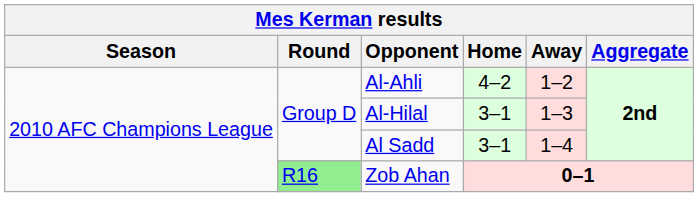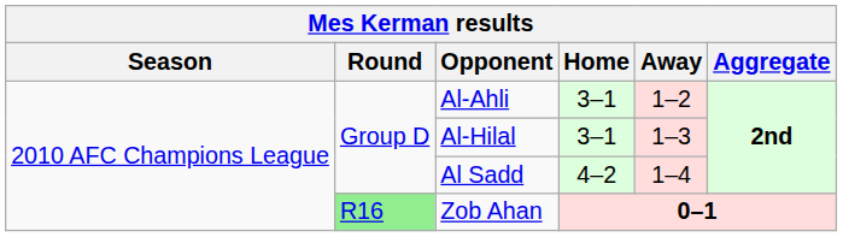Al-Ahli | Home: 4–2 -> 3–1
Al Sadd | Home: 3–1 -> 4–2
